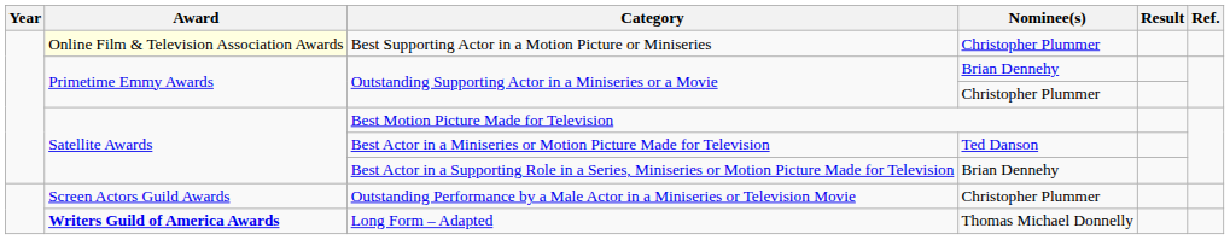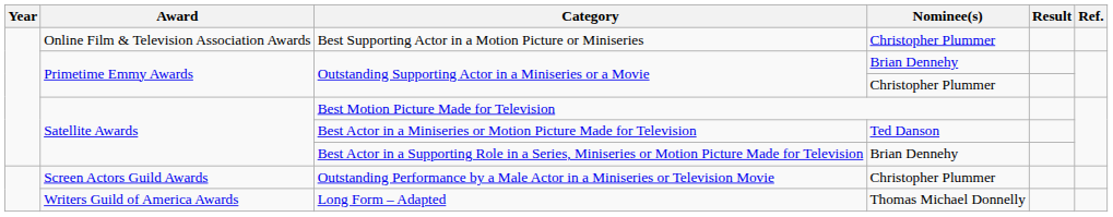Best Supporting Actor in a Motion Picture or Miniseries | Award: lightyellow background -> no background
Long Form – Adapted | Award: bold -> normal
